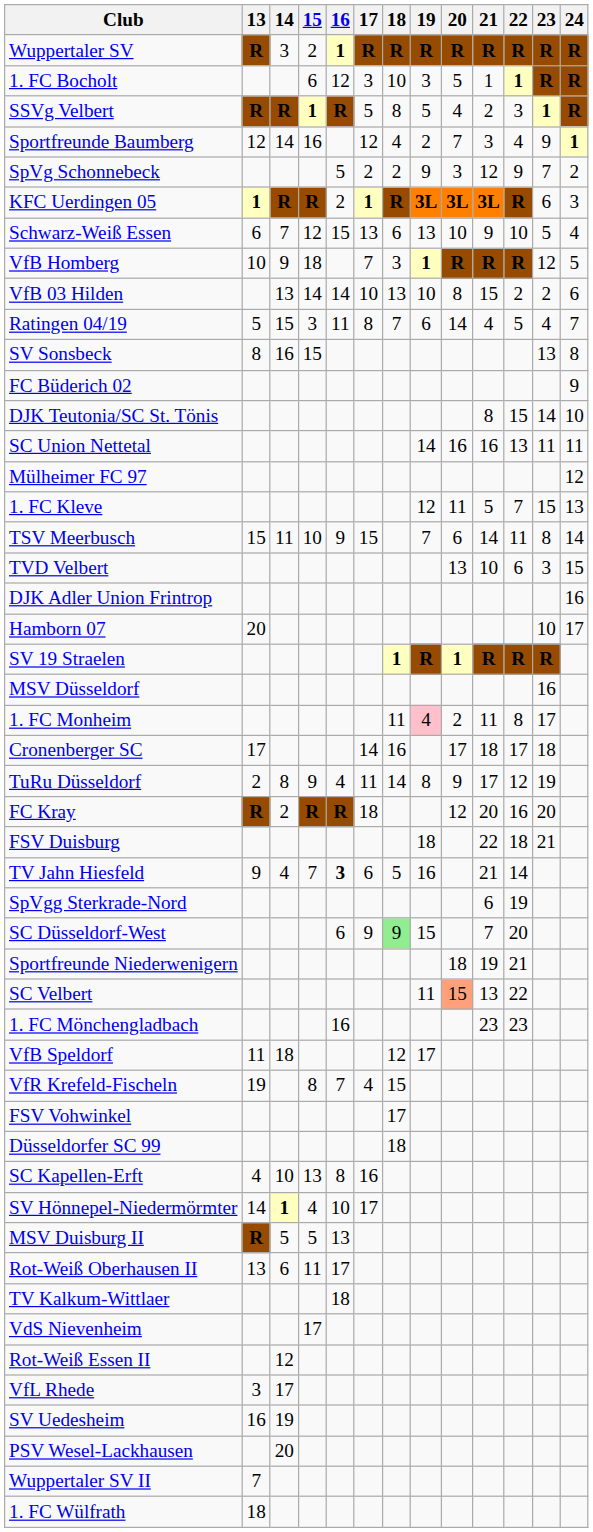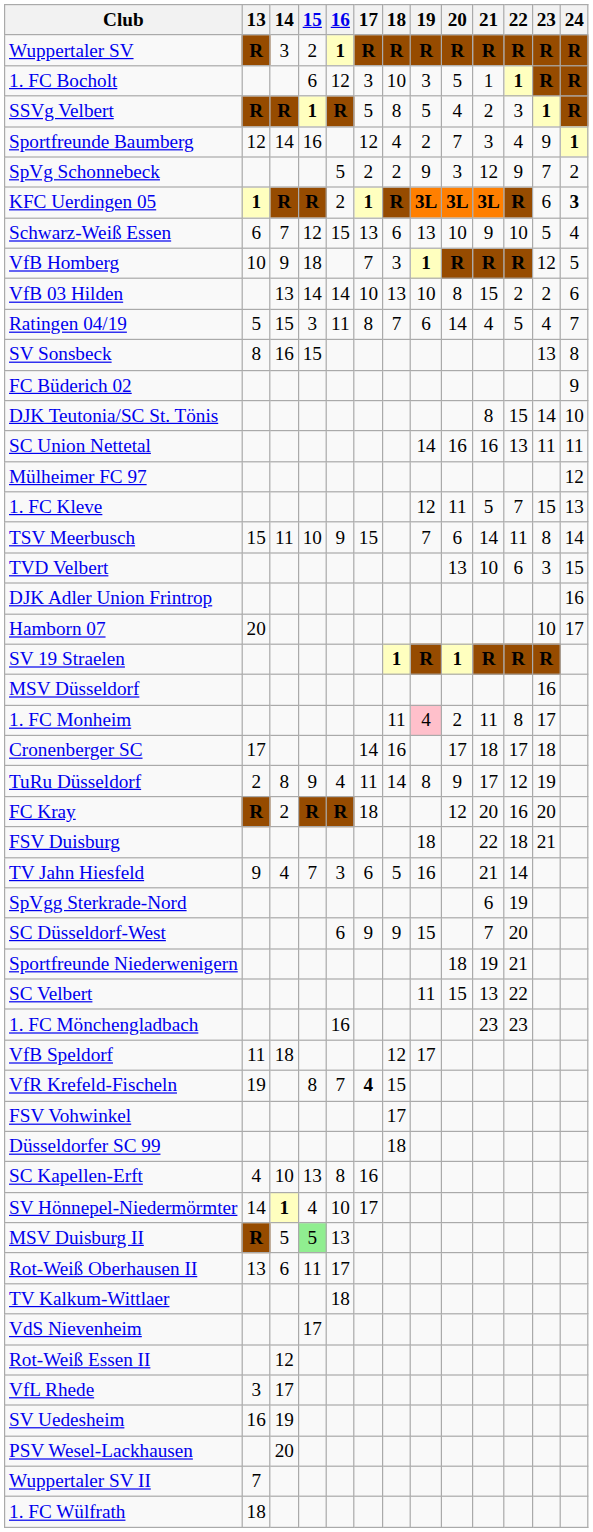KFC Uerdingen 05 | 24: normal -> bold
TV Jahn Hiesfeld | 16: bold -> normal
SC Düsseldorf-West | 18: lightgreen background -> no background
SC Velbert | 20: lightsalmon background -> no background
VfR Krefeld-Fischeln | 17: normal -> bold
MSV Duisburg II | 15: no background -> lightgreen background
